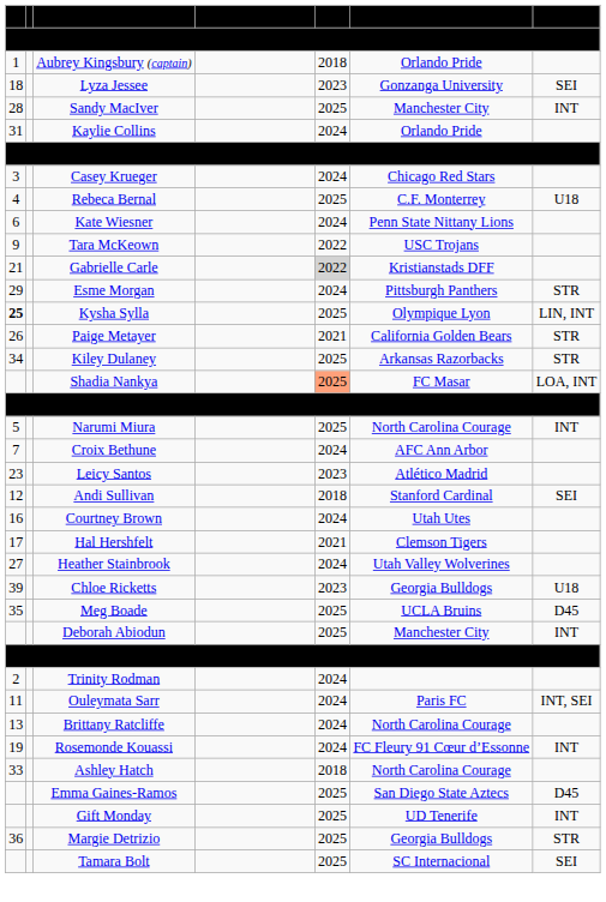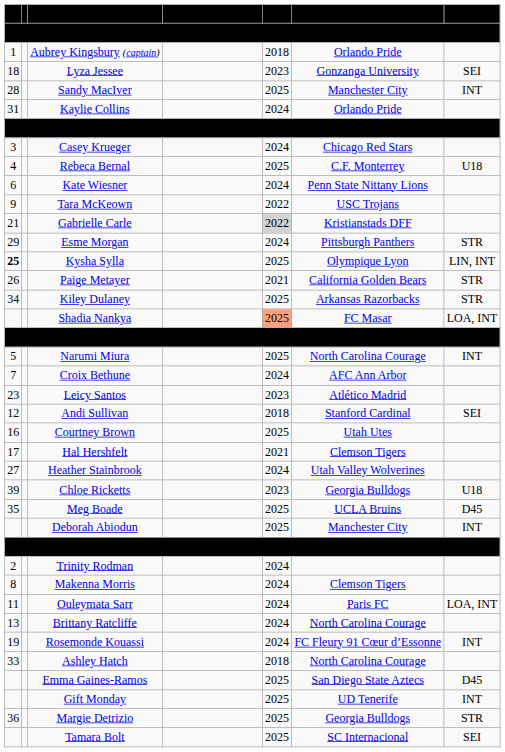Courtney Brown | column 5: 2024 -> 2025
+ row: 8 | Makenna Morris | 2024 | Clemson Tigers
Ouleymata Sarr | Notes: INT, SEI -> LOA, INT
